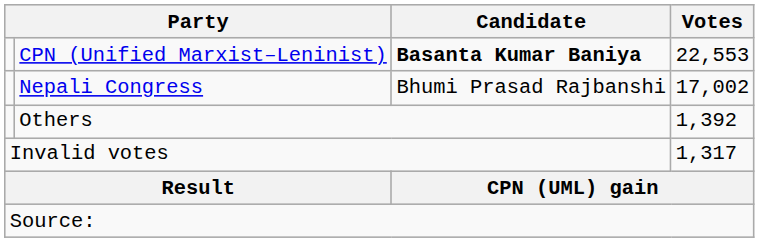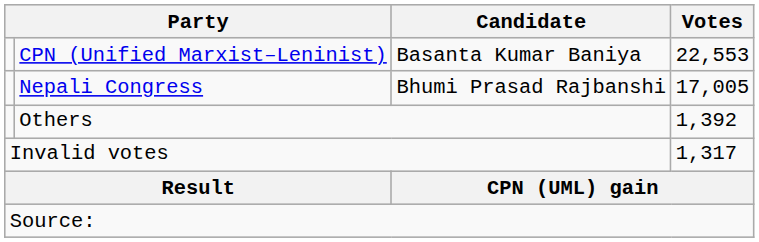CPN (Unified Marxist–Leninist) | Candidate: bold -> normal
Nepali Congress | Votes: 17,002 -> 17,005
